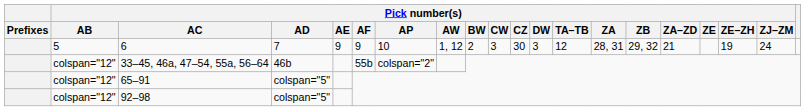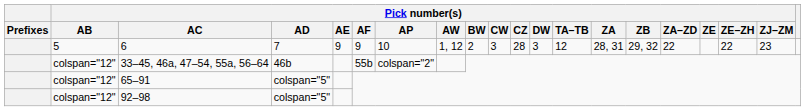6 | Pick number(s) / CZ: 30 -> 28
6 | Pick number(s) / ZA–ZD: 21 -> 22
6 | Pick number(s) / ZE–ZH: 19 -> 22
6 | Pick number(s) / ZJ–ZM: 24 -> 23
